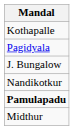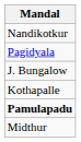row 2 | column 1: Kothapalle -> Nandikotkur
row 5 | column 1: Nandikotkur -> Kothapalle
